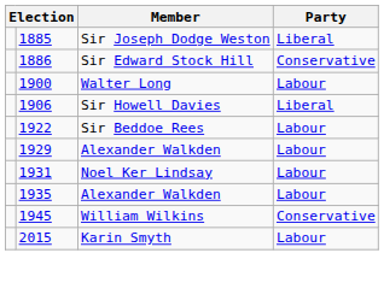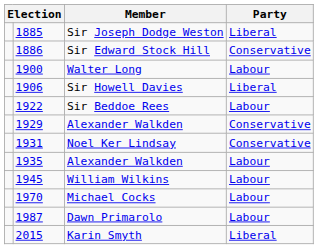1929 / Alexander Walkden | Party: Labour -> Conservative
Noel Ker Lindsay | Party: Labour -> Conservative
William Wilkins | Party: Conservative -> Labour
+ row: 1970 | Michael Cocks | Labour
+ row: 1987 | Dawn Primarolo | Labour
Karin Smyth | Party: Labour -> Liberal
